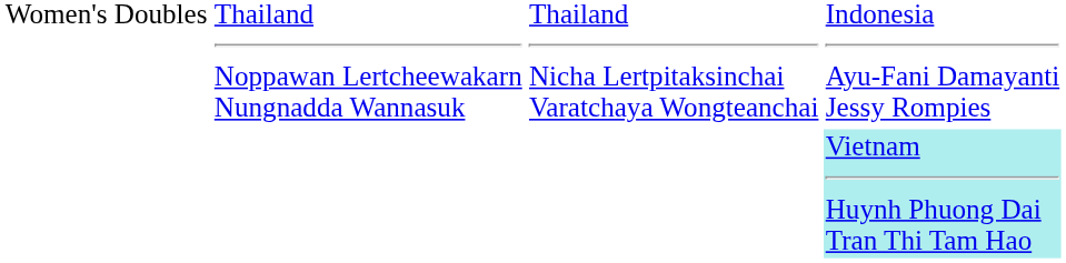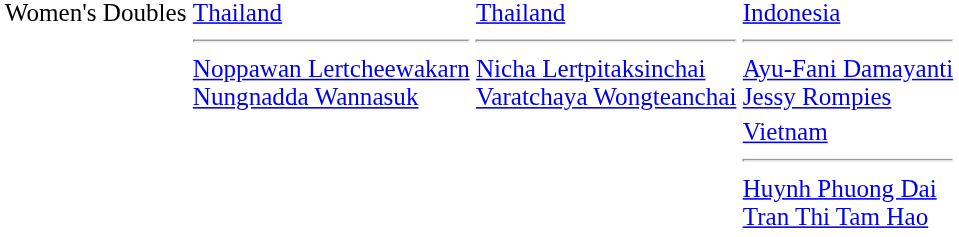row 2 | column 4: paleturquoise background -> no background
